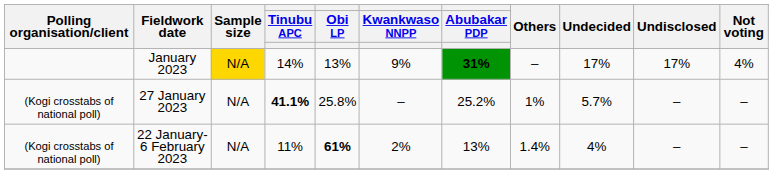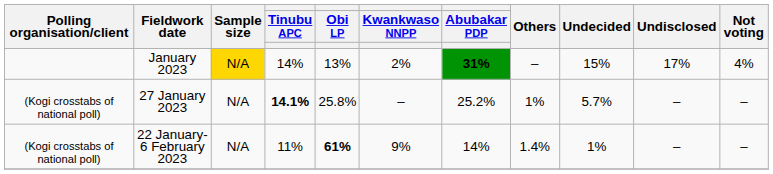January 2023 | Kwankwaso NNPP: 9% -> 2%
January 2023 | Undecided: 17% -> 15%
27 January 2023 | Tinubu APC: 41.1% -> 14.1%
22 January-6 February 2023 | Kwankwaso NNPP: 2% -> 9%
22 January-6 February 2023 | Abubakar PDP: 13% -> 14%
22 January-6 February 2023 | Undecided: 4% -> 1%
